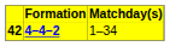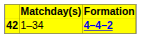columns swapped: Formation <-> Matchday(s)
